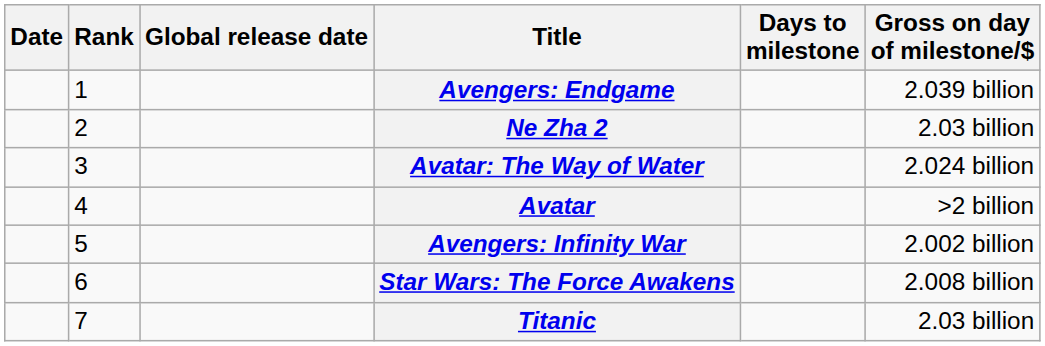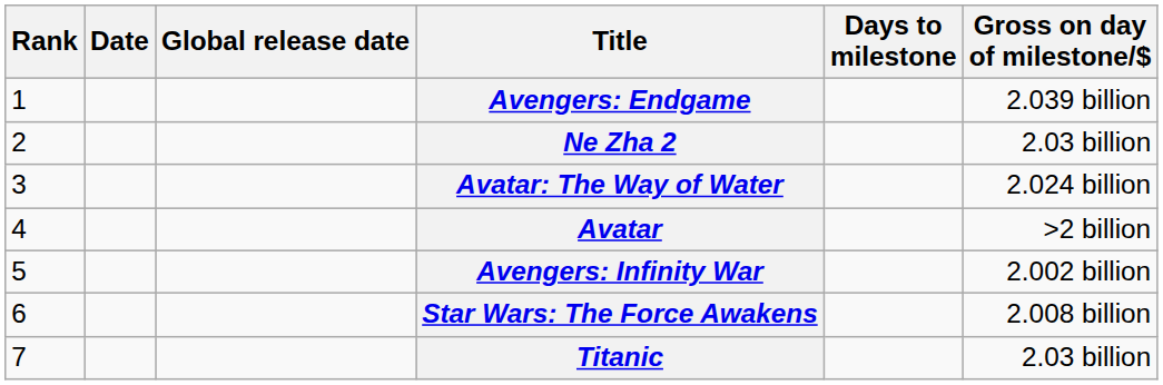columns swapped: Rank <-> Date
